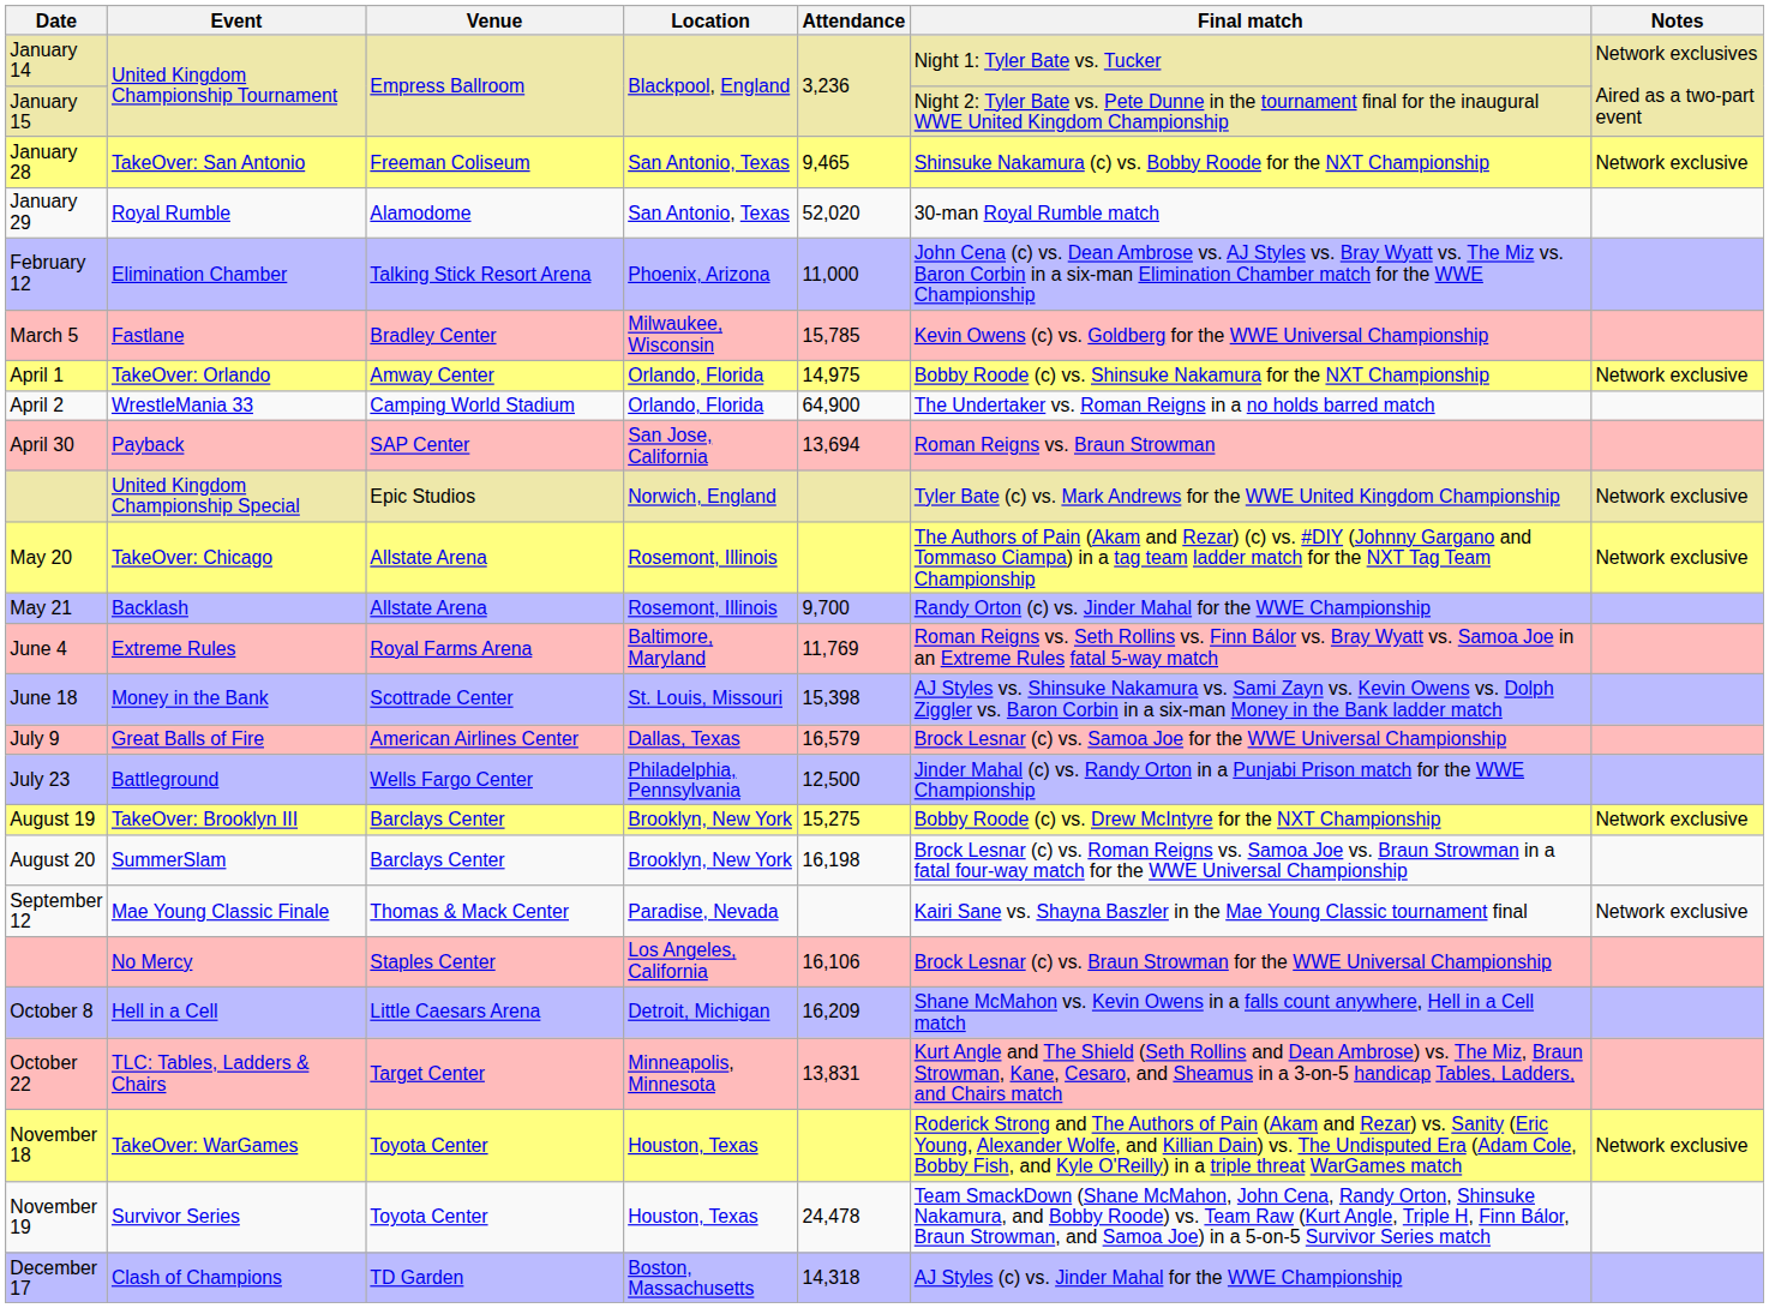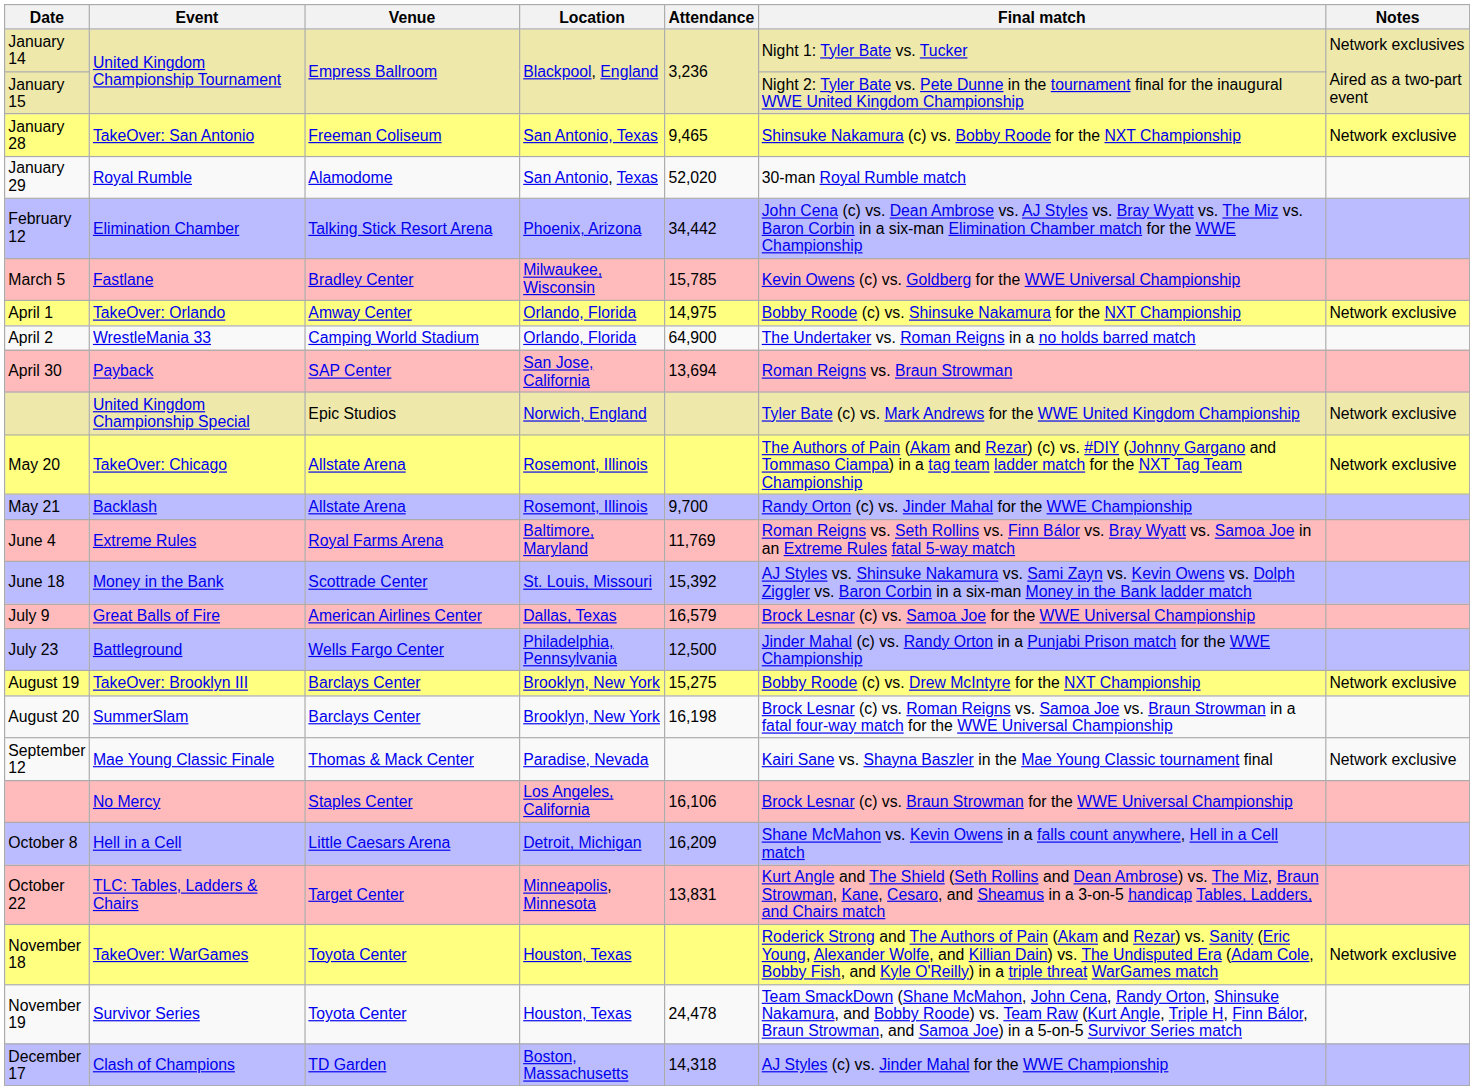February 12 | Attendance: 11,000 -> 34,442
June 18 | Attendance: 15,398 -> 15,392
